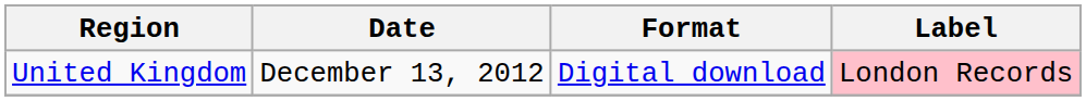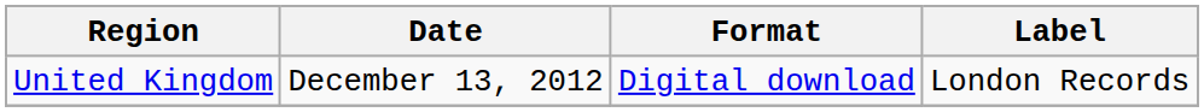United Kingdom | Label: pink background -> no background
